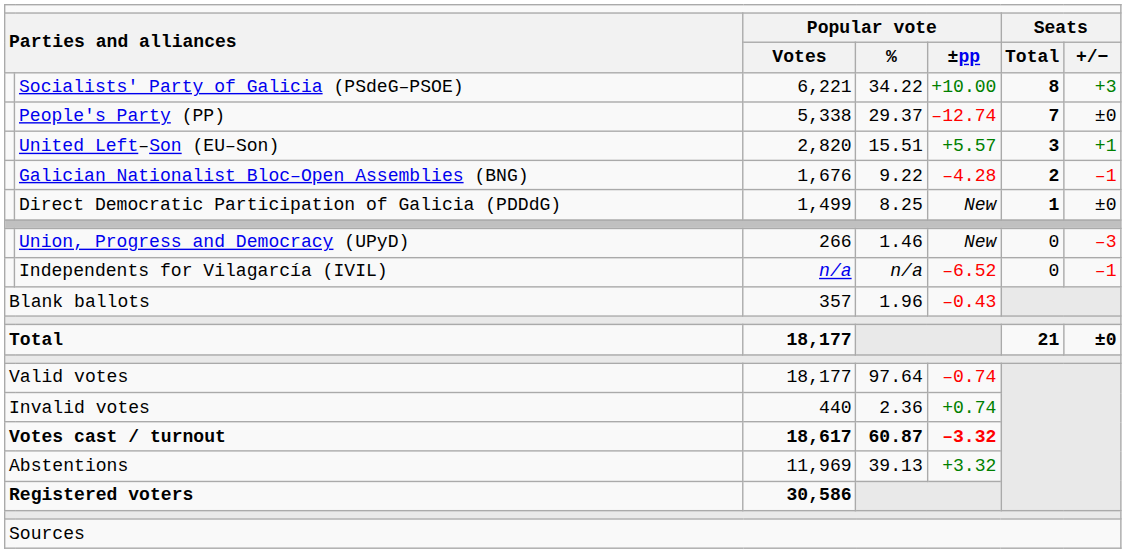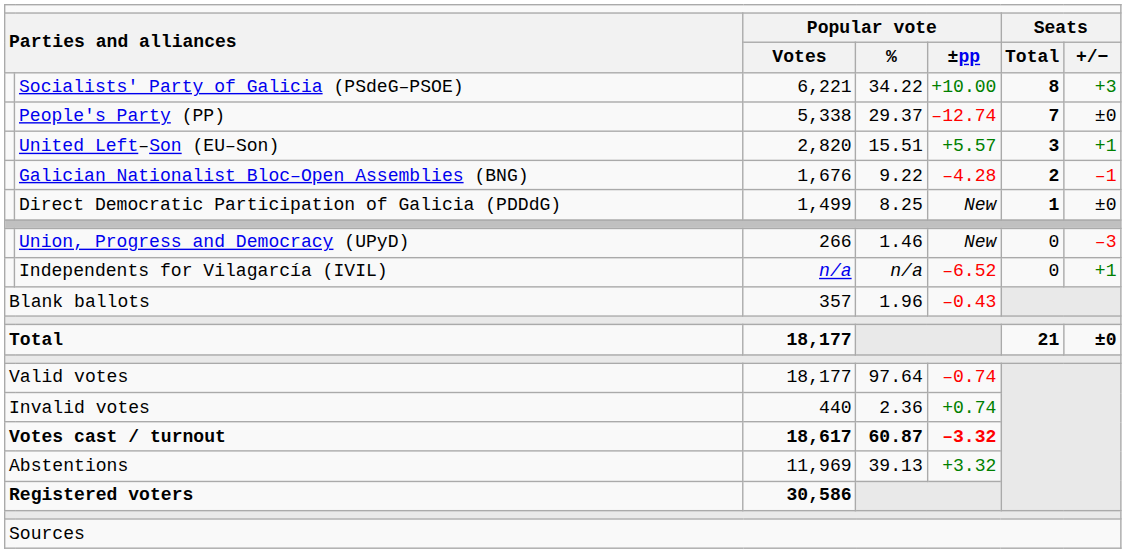Independents for Vilagarcía (IVIL) | column 7: –1 -> +1
